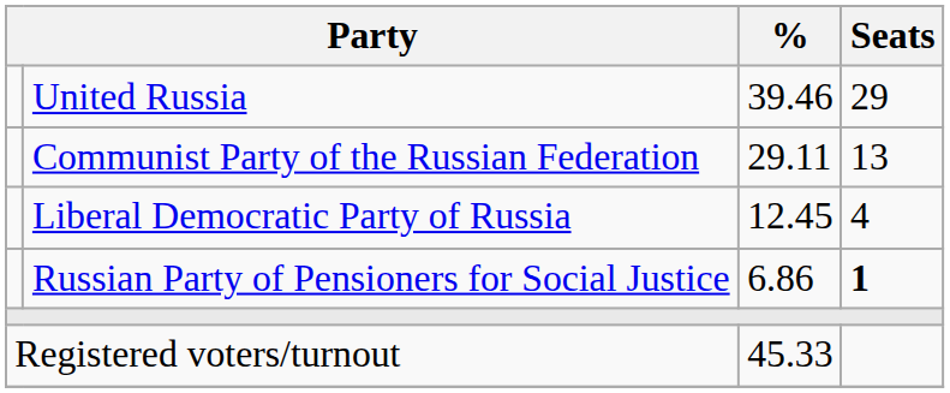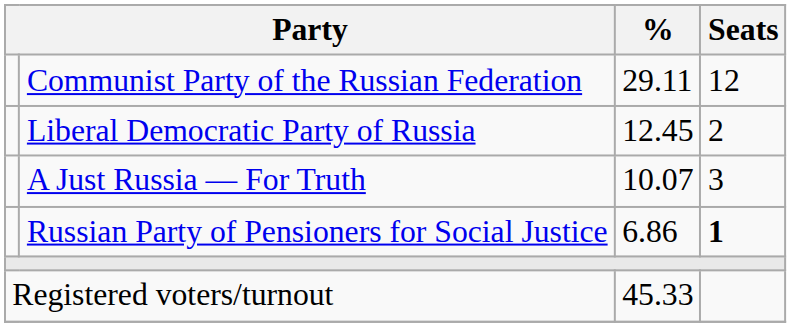- row: United Russia | 39.46 | 29
Communist Party of the Russian Federation | Seats: 13 -> 12
Liberal Democratic Party of Russia | Seats: 4 -> 2
+ row: A Just Russia — For Truth | 10.07 | 3
